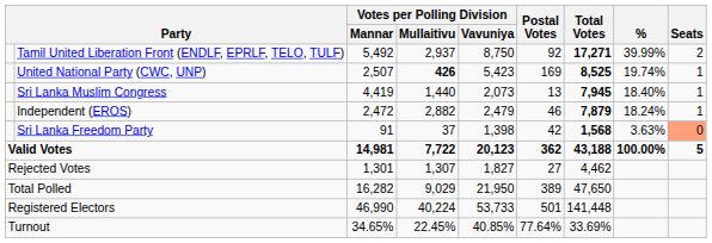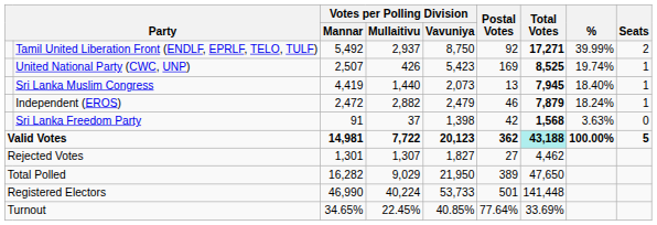United National Party (CWC, UNP) | Votes per Polling Division / Mullaitivu: bold -> normal
Sri Lanka Freedom Party | Seats: lightsalmon background -> no background
Valid Votes | Total Votes: no background -> paleturquoise background
